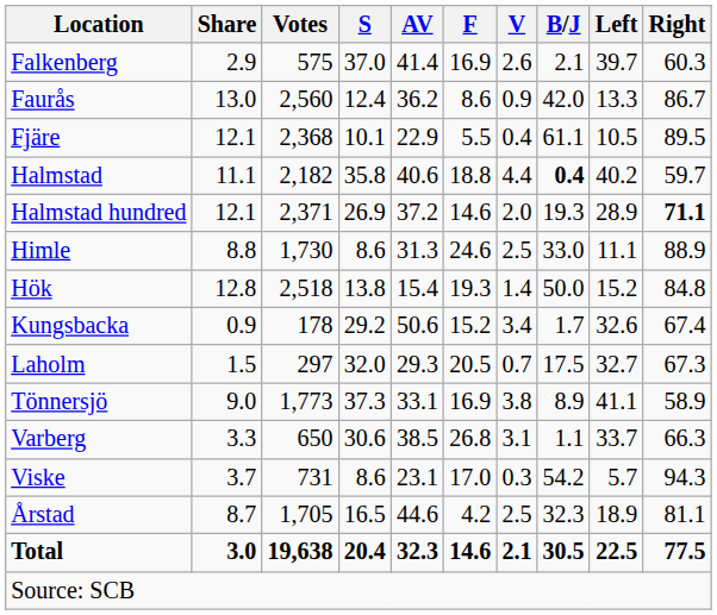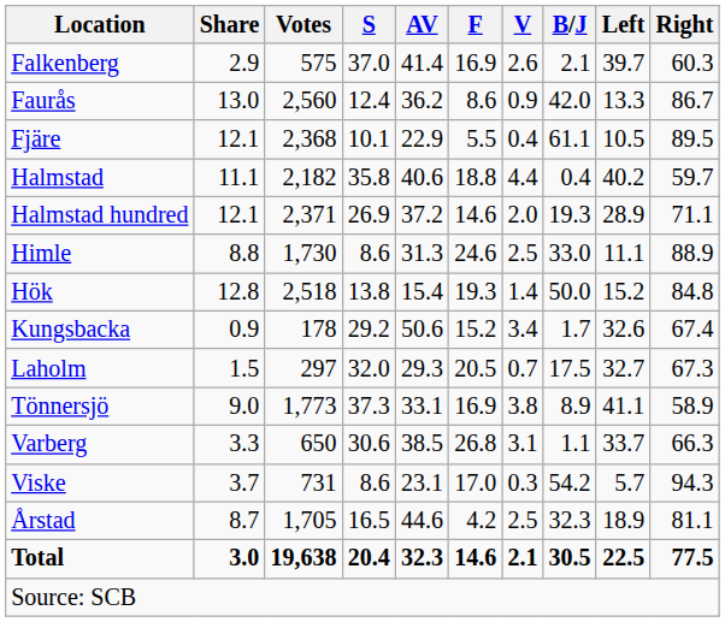Halmstad | B/J: bold -> normal
Halmstad hundred | Right: bold -> normal
